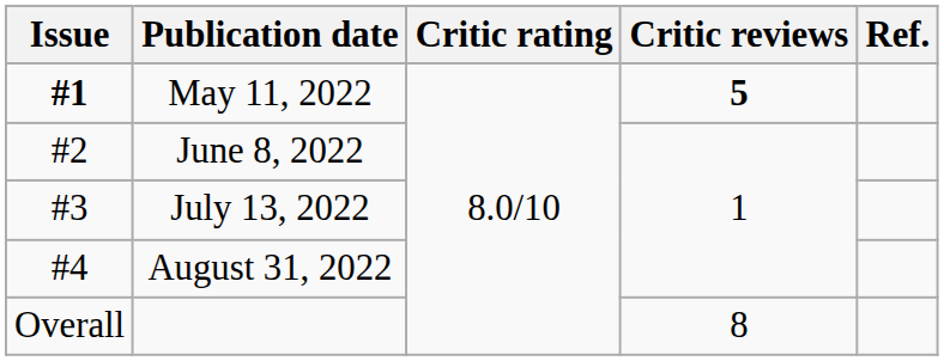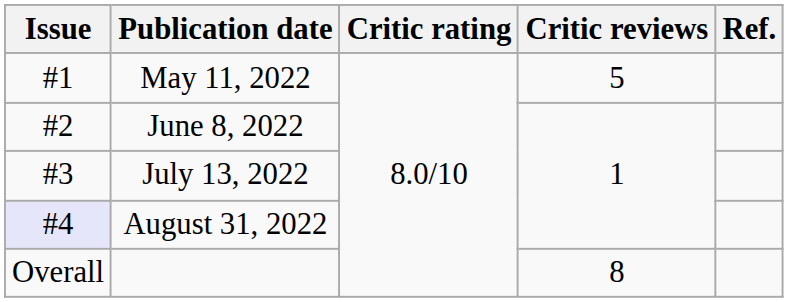May 11, 2022 | Issue: bold -> normal
May 11, 2022 | Critic reviews: bold -> normal
August 31, 2022 | Issue: no background -> lavender background
